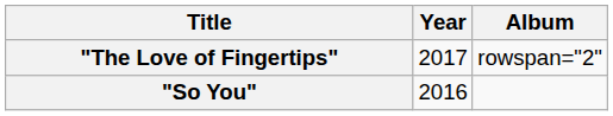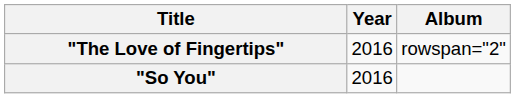"The Love of Fingertips" | Year: 2017 -> 2016
